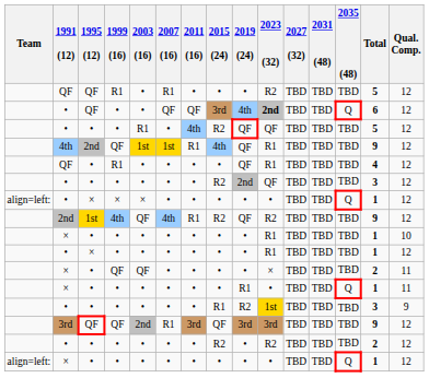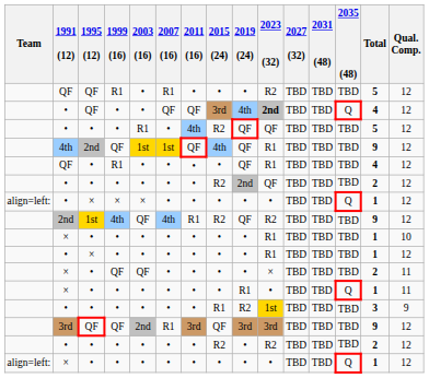row 3 | Total: 6 -> 4
row 5 | 2011 (16): R1 -> QF
row 7 | Total: 3 -> 2
